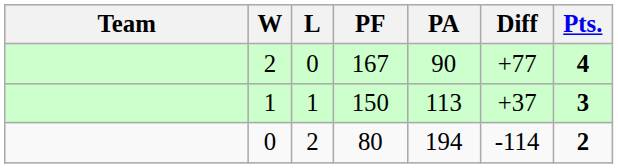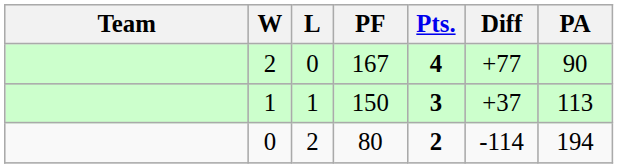columns swapped: PA <-> Pts.
